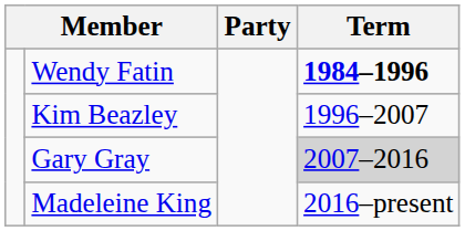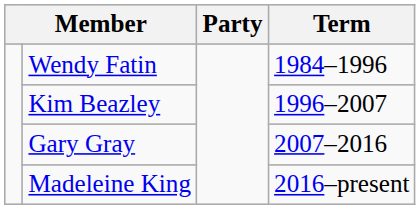Wendy Fatin | Term: bold -> normal
Gary Gray | Term: lightgrey background -> no background
